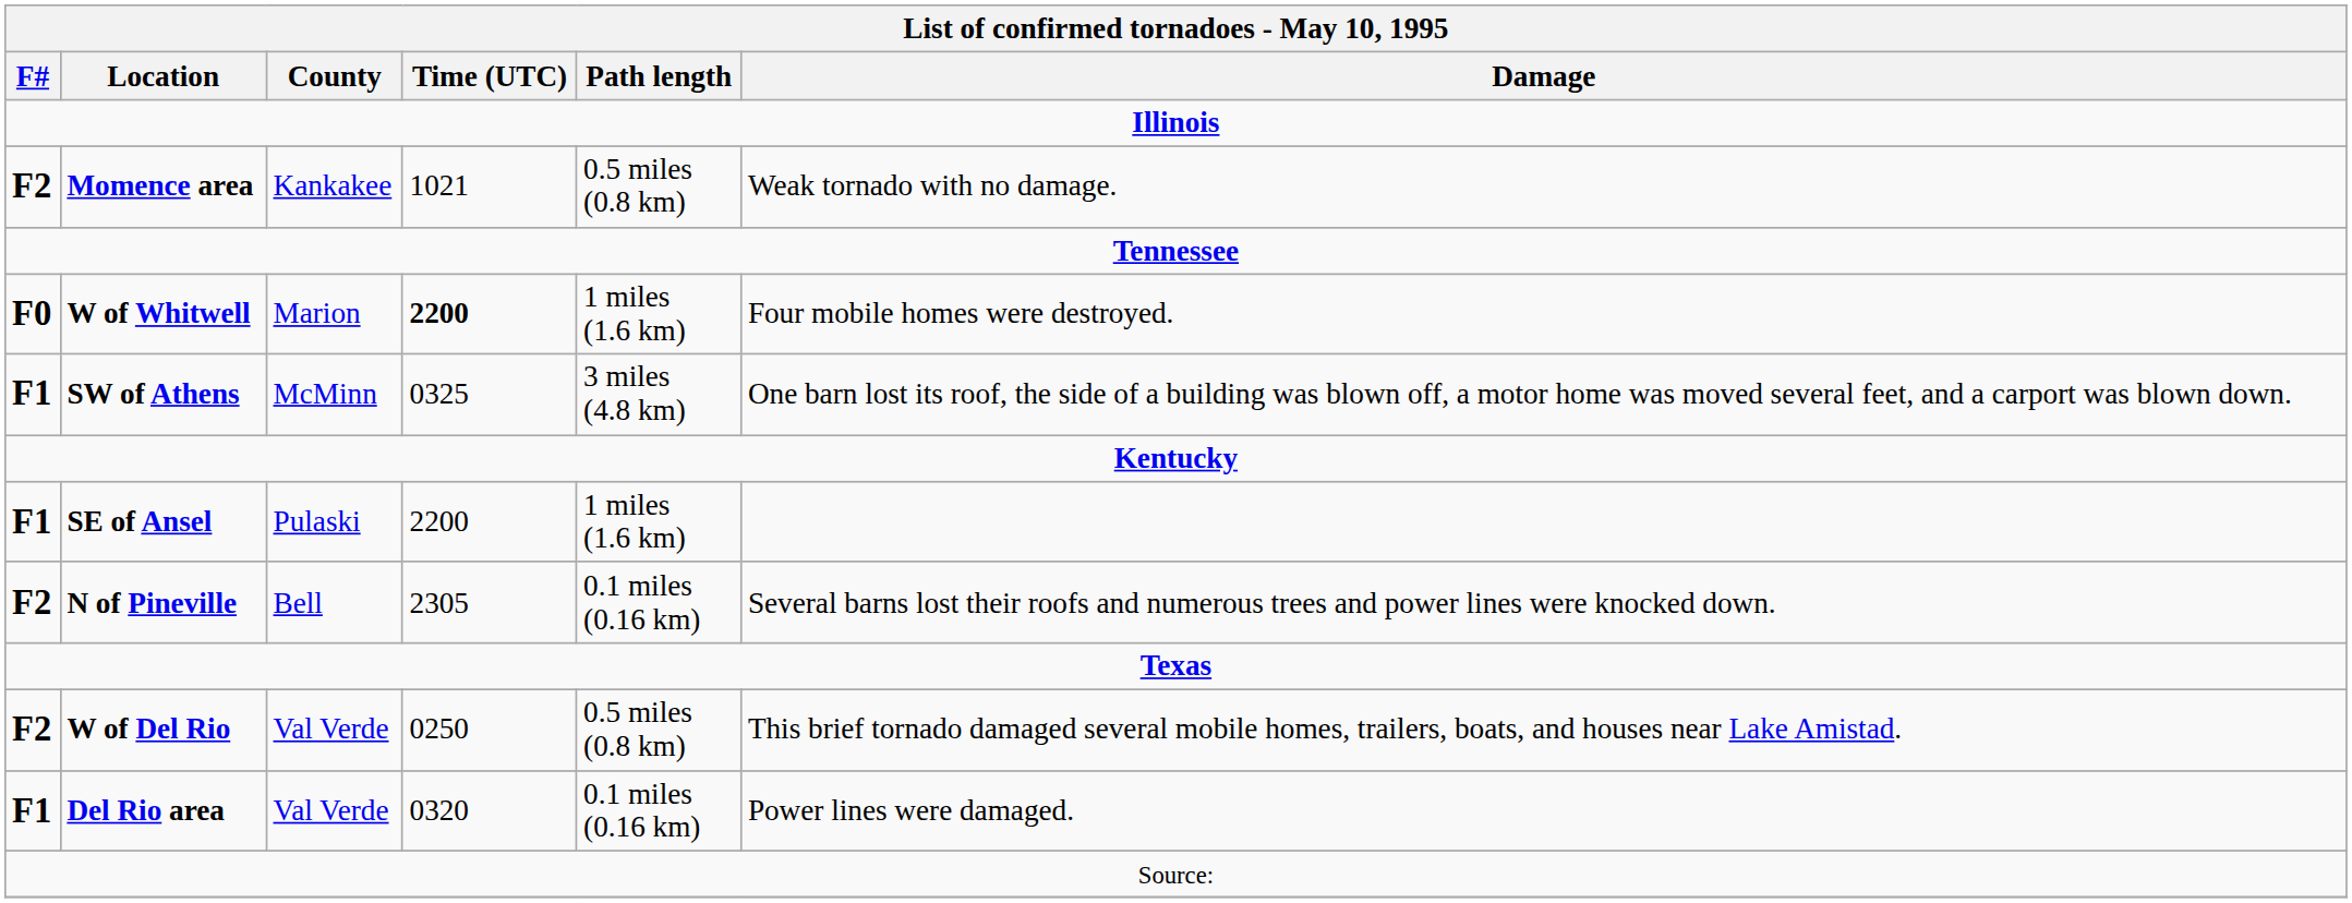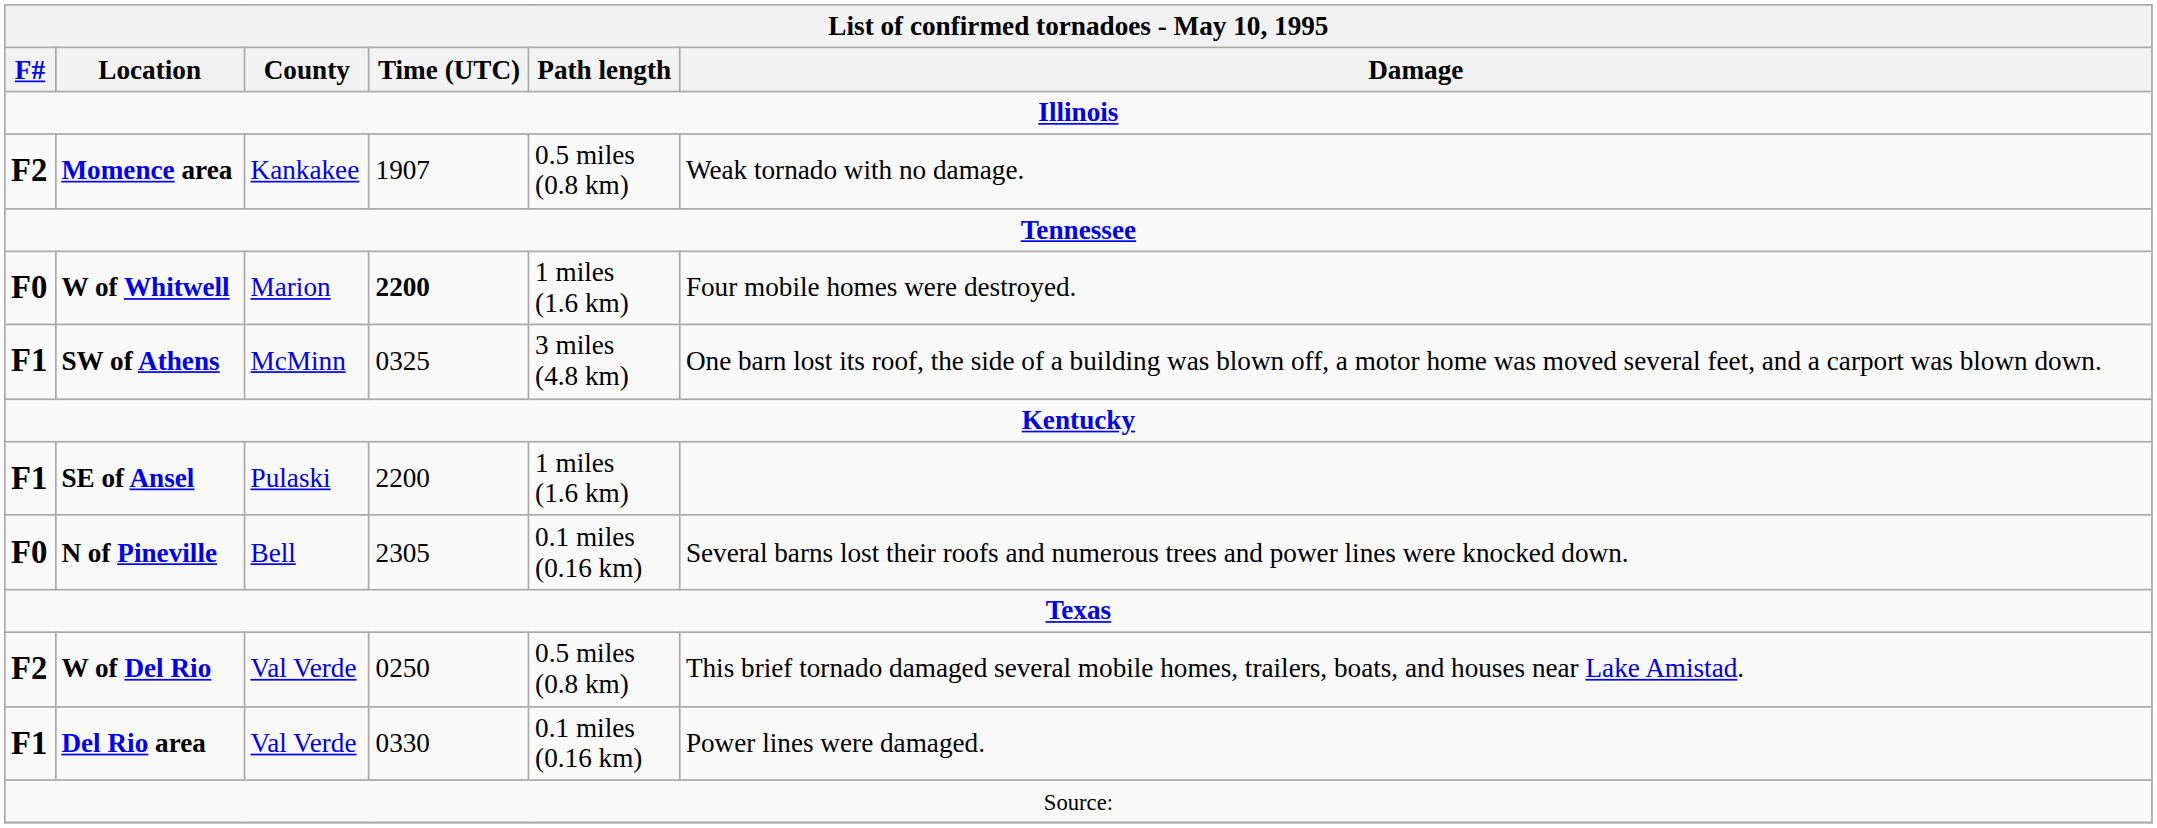Momence area | List of confirmed tornadoes - May 10, 1995 / Time (UTC): 1021 -> 1907
N of Pineville | List of confirmed tornadoes - May 10, 1995 / F#: F2 -> F0
Del Rio area | List of confirmed tornadoes - May 10, 1995 / Time (UTC): 0320 -> 0330
